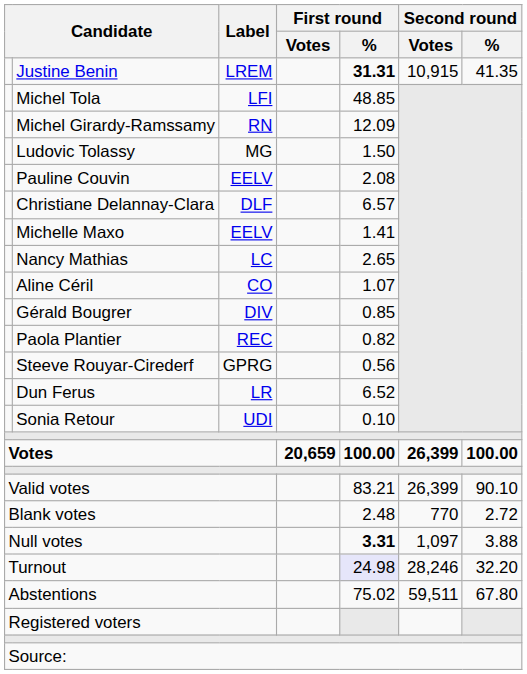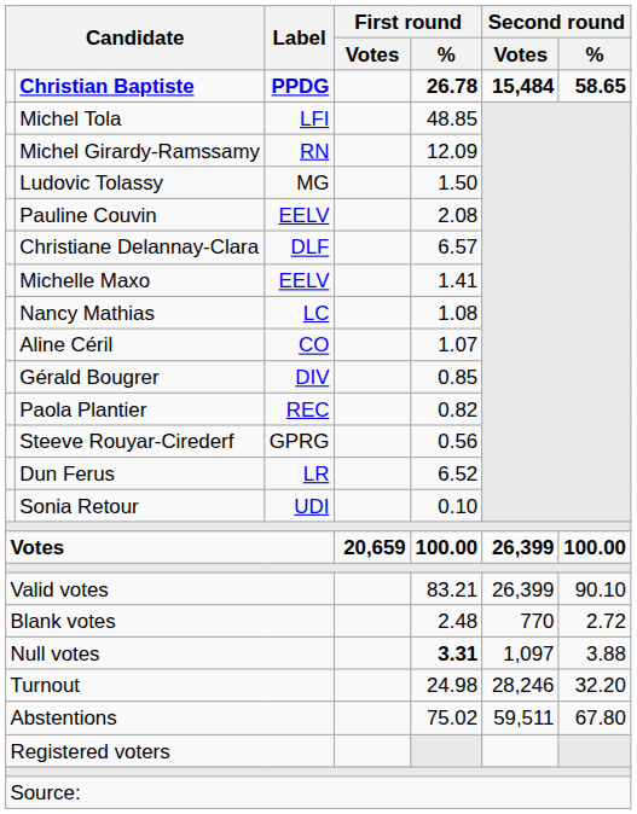- row: Justine Benin | LREM | 31.31 | 10,915 | 41.35
+ row: Christian Baptiste | PPDG | 26.78 | 15,484 | 58.65
Nancy Mathias | First round / %: 2.65 -> 1.08
Turnout | First round / %: lavender background -> no background
